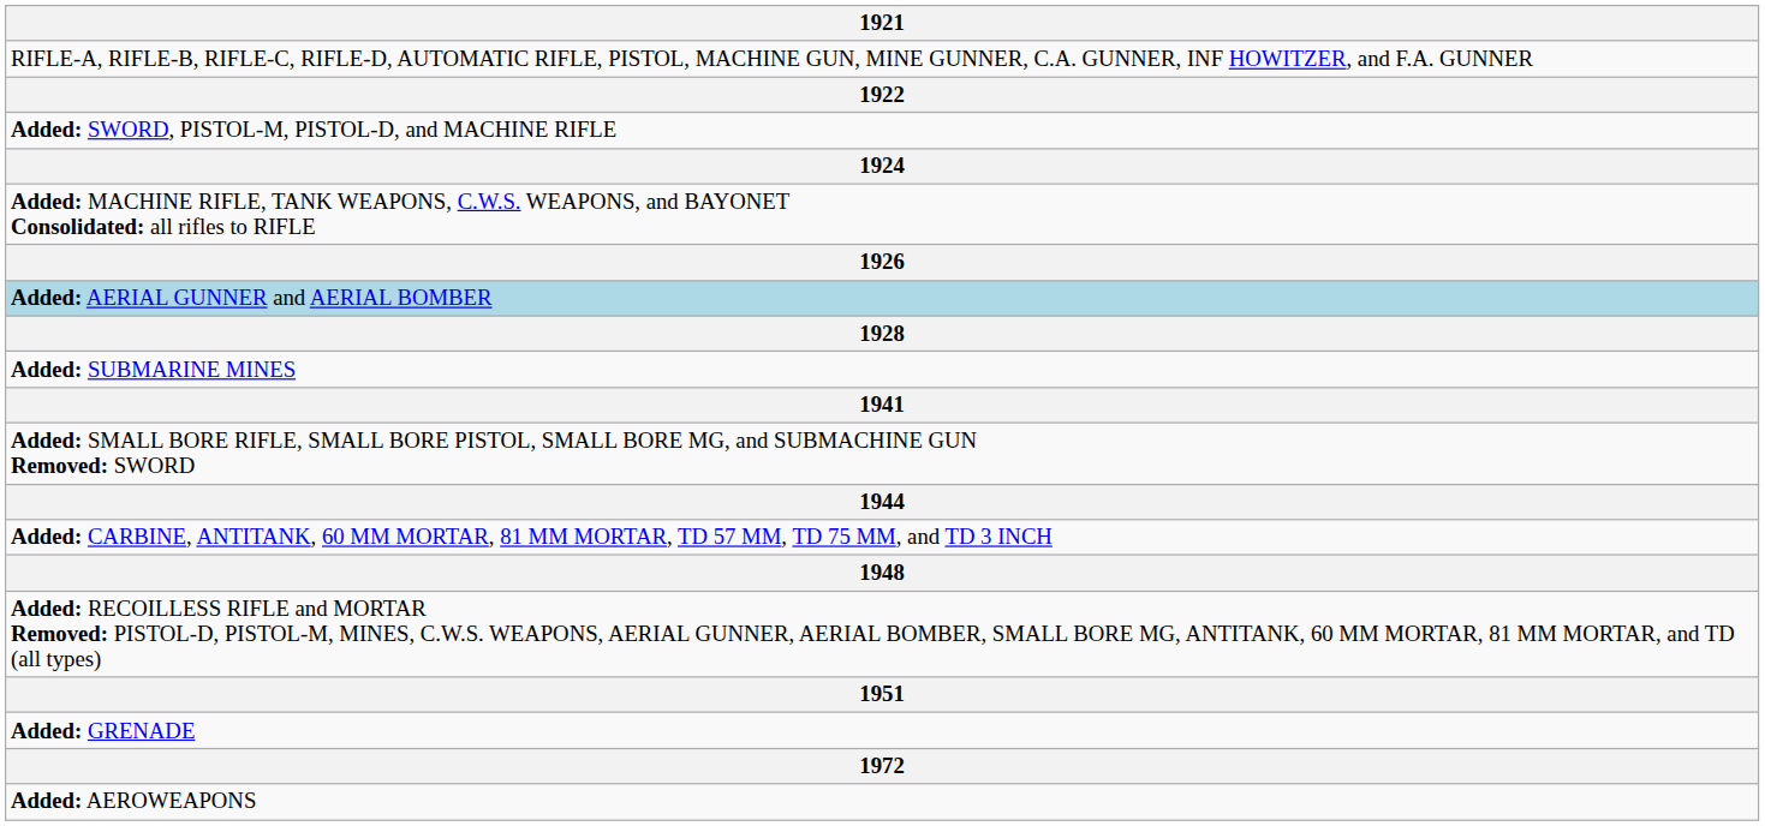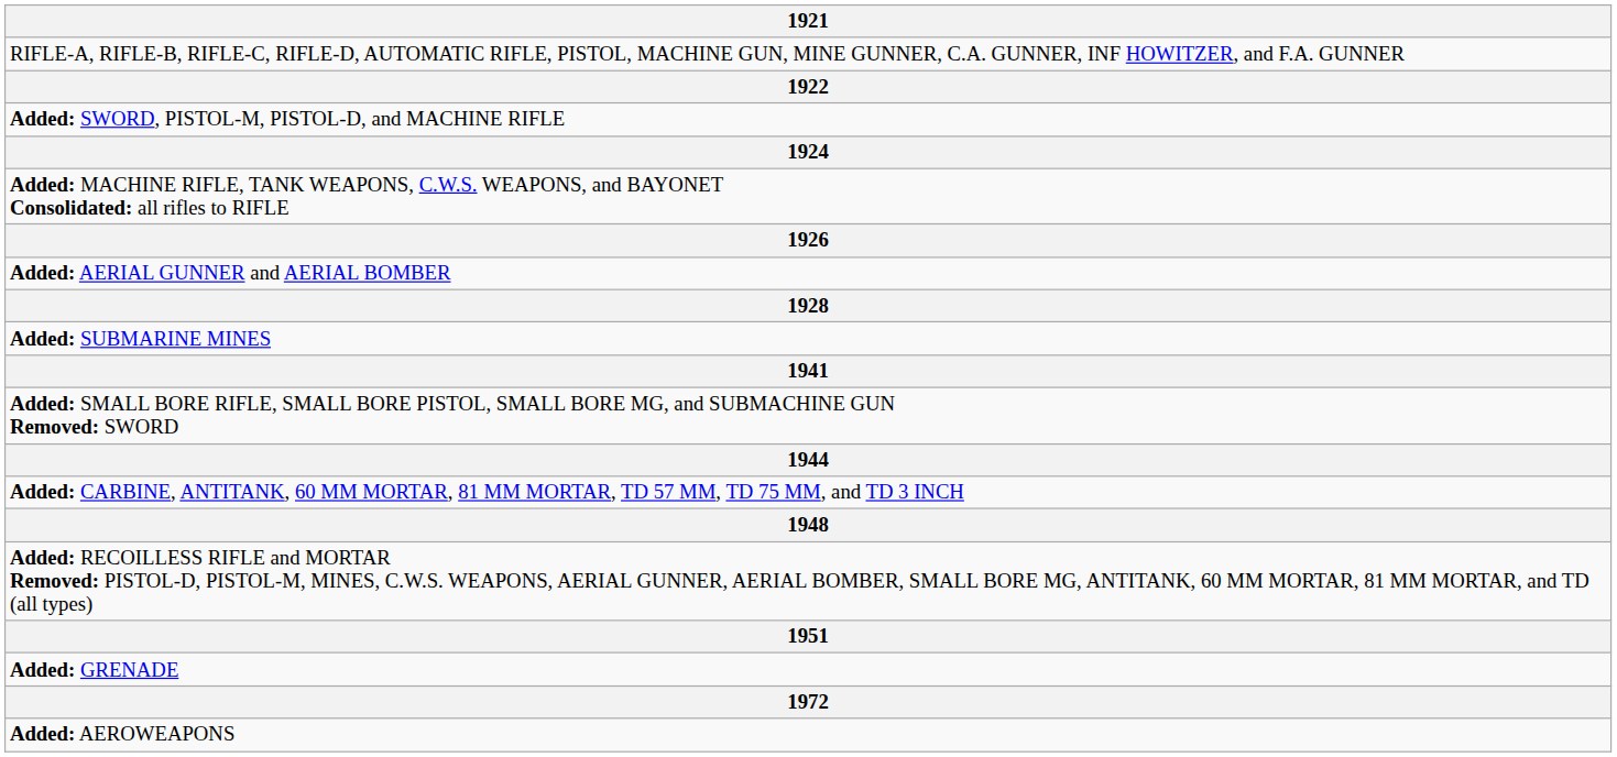row 8 | column 1: lightblue background -> no background
